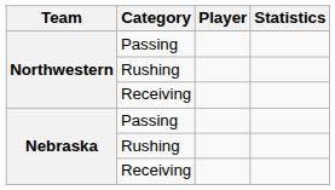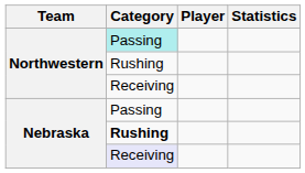Northwestern / Passing | Category: no background -> paleturquoise background
Nebraska / Rushing | Category: normal -> bold
Nebraska / Receiving | Category: no background -> lavender background
